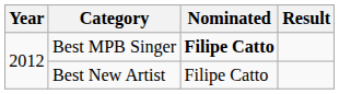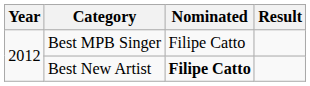Best MPB Singer | Nominated: bold -> normal
Best New Artist | Nominated: normal -> bold
